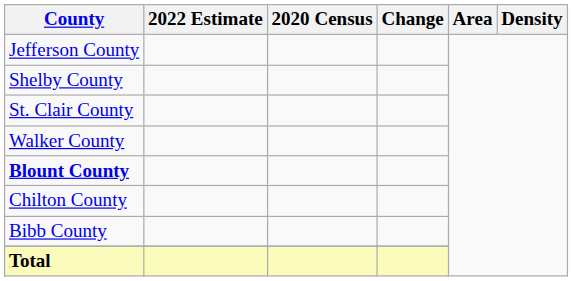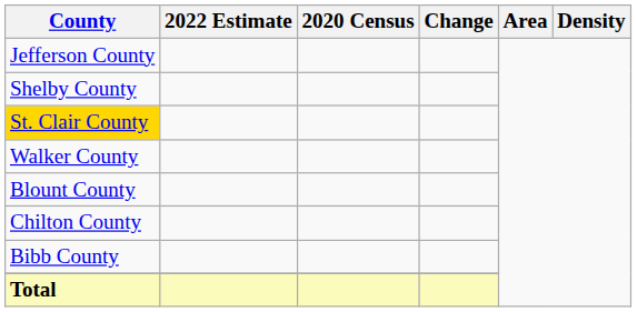St. Clair County | County: no background -> gold background
Blount County | County: bold -> normal
